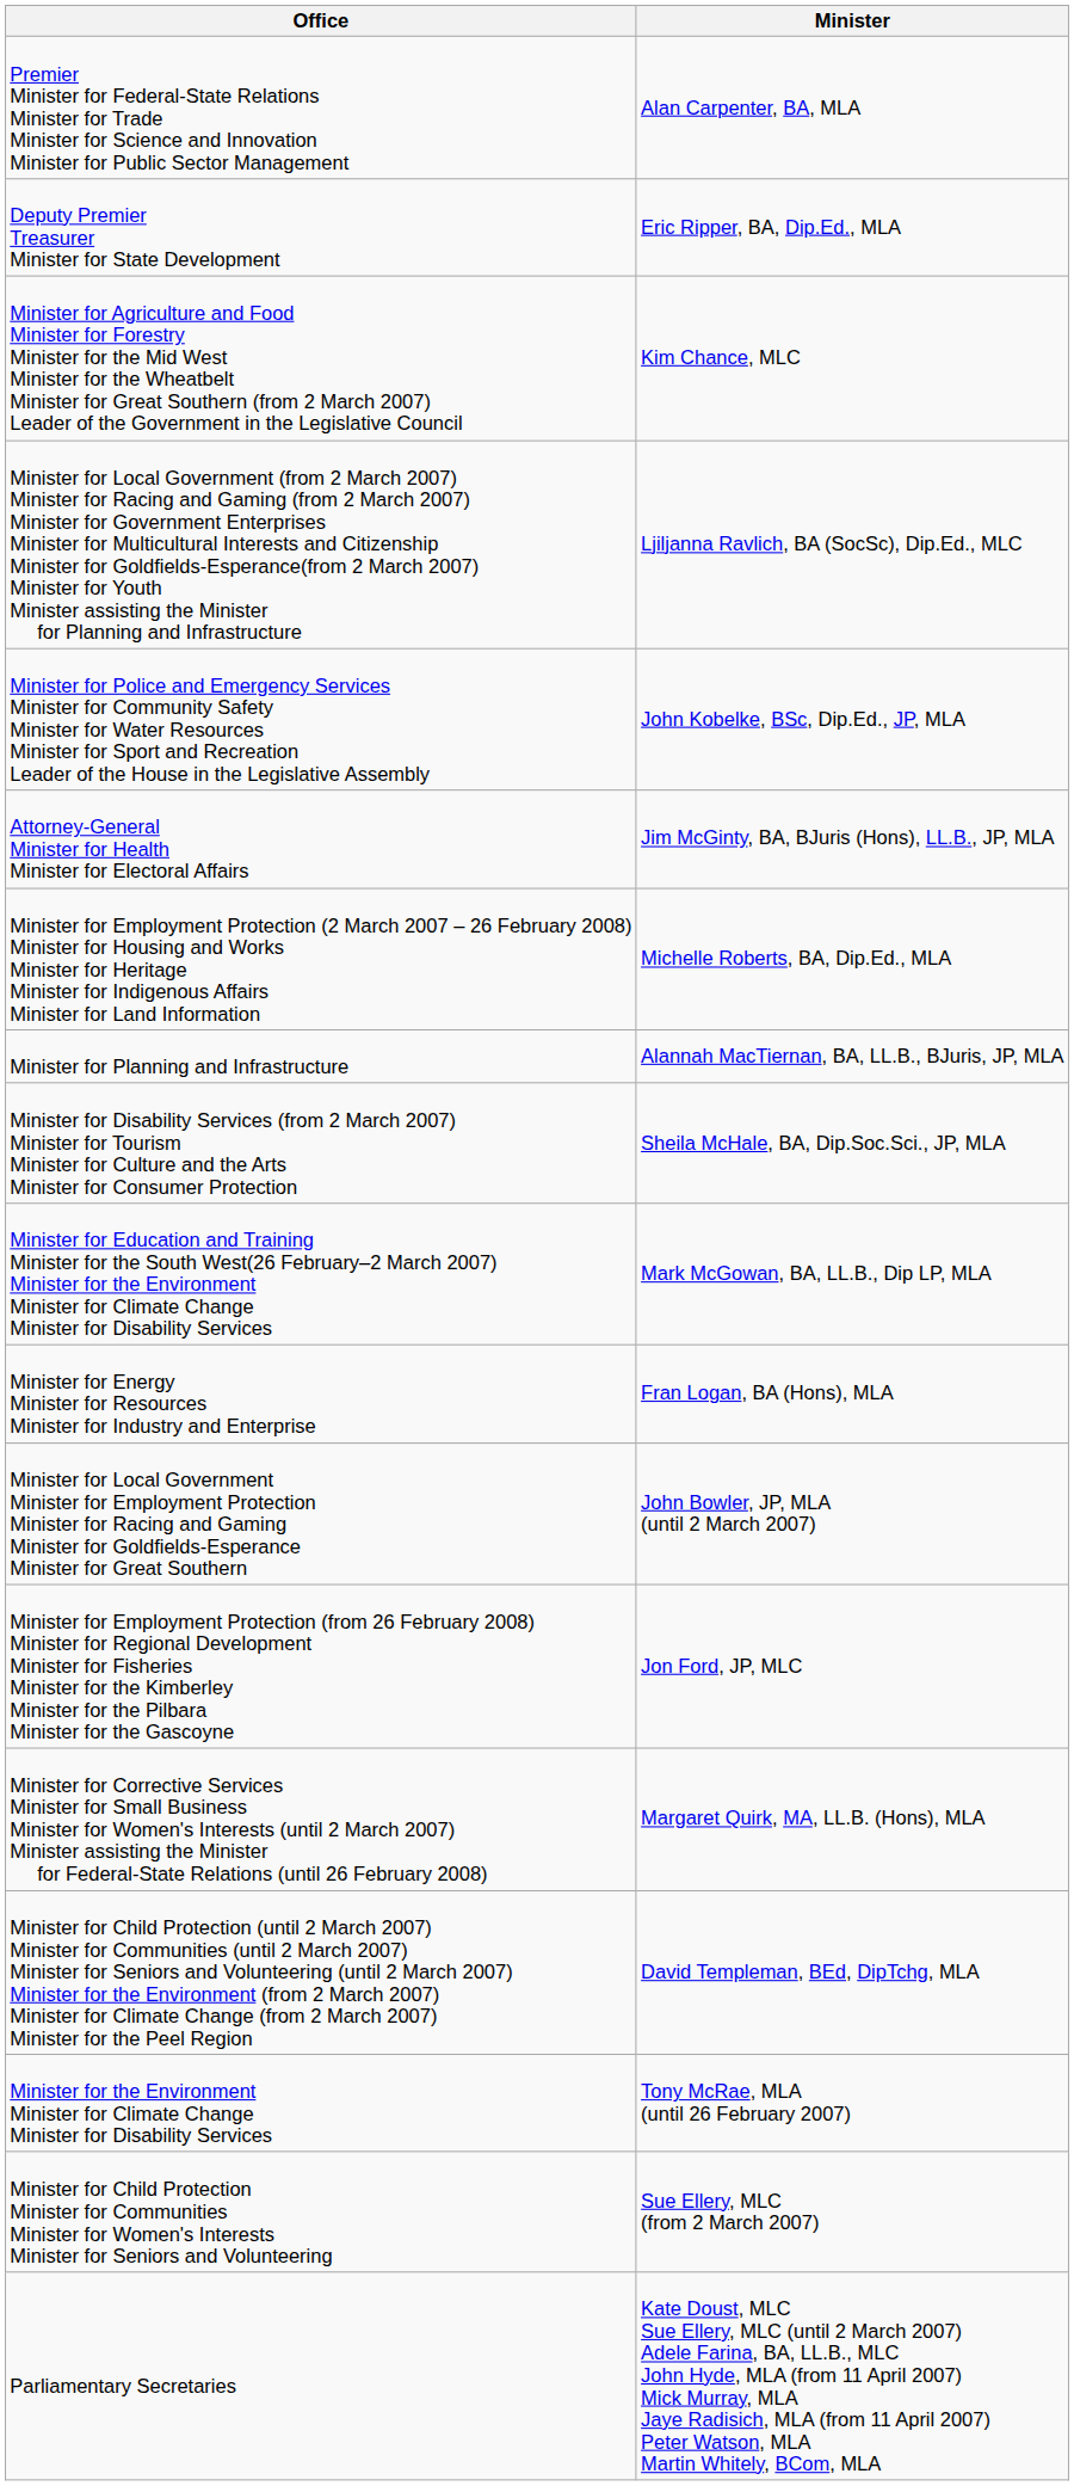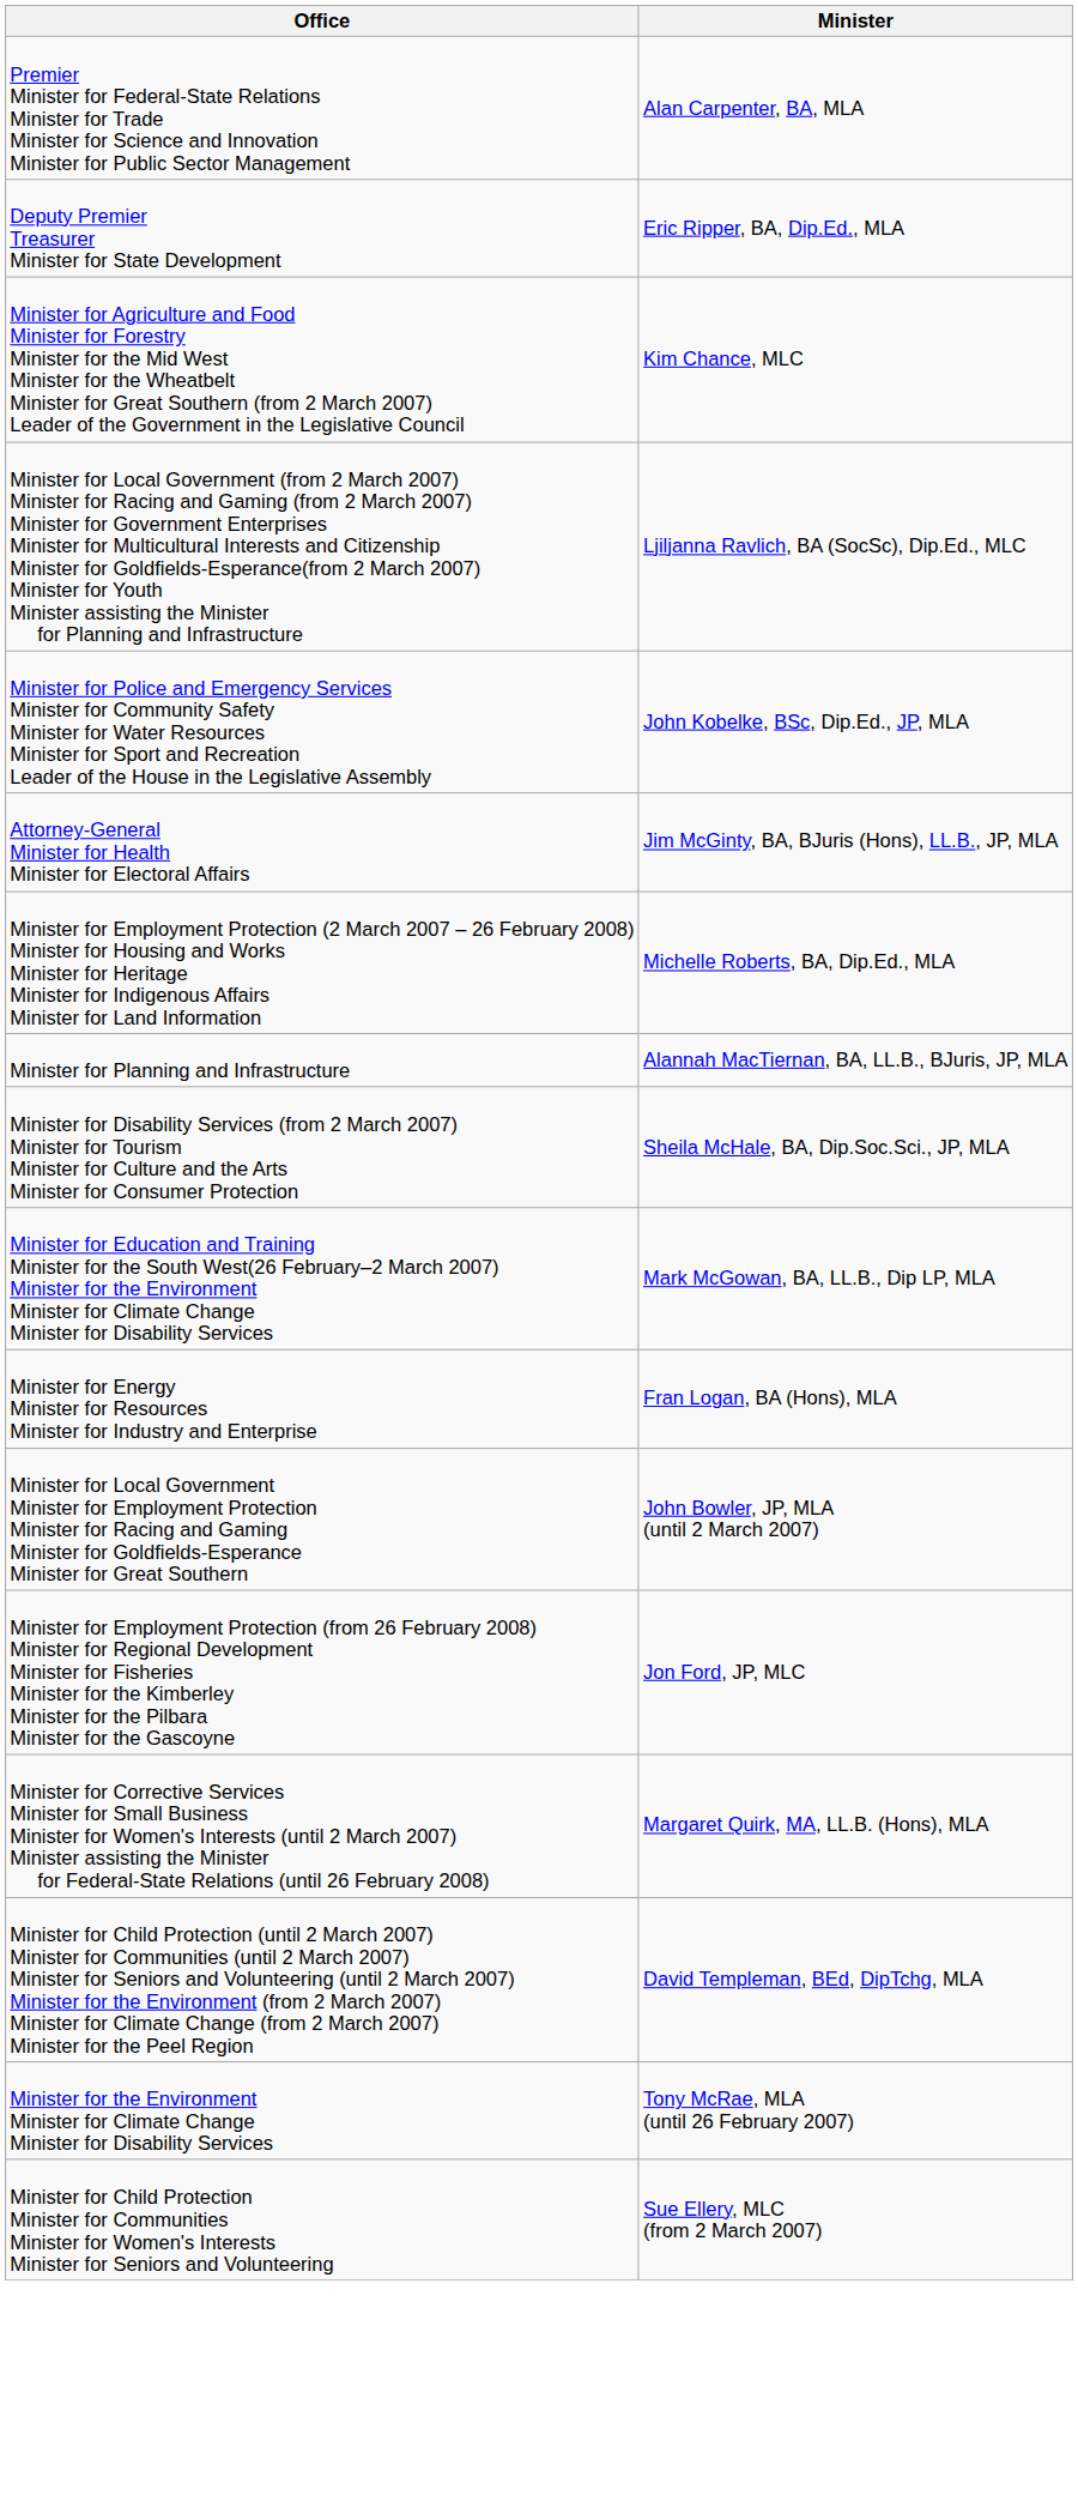- row: Parliamentary Secretaries | Kate Doust, MLC Sue Ellery, MLC (until 2 March 2007) Adele Farina, BA, LL.B., MLC John Hyde, MLA (from 11 April 2007) Mick Murray, MLA Jaye Radisich, MLA (from 11 April 2007) Peter Watson, MLA Martin Whitely, BCom, MLA
